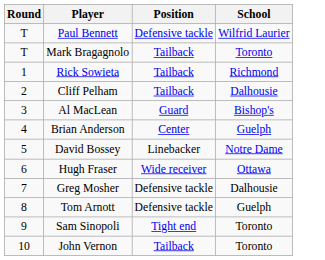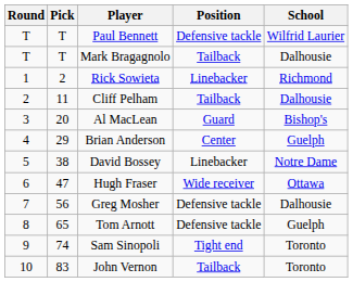+ column: Pick | T | T | 2 | 11 | 20 | 29 | 38 | 47 | 56 | 65 | 74 | 83
Mark Bragagnolo | School: Toronto -> Dalhousie
Rick Sowieta | Position: Tailback -> Linebacker
